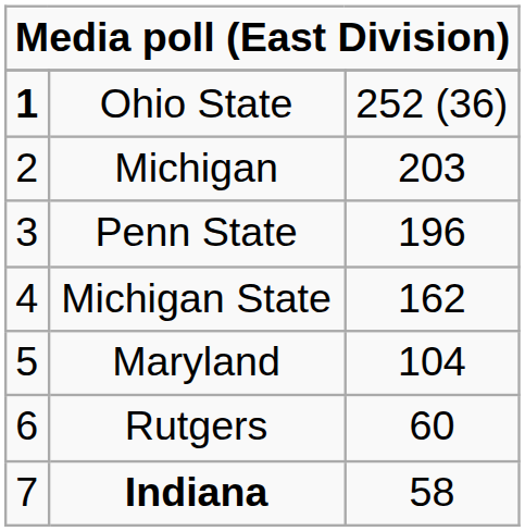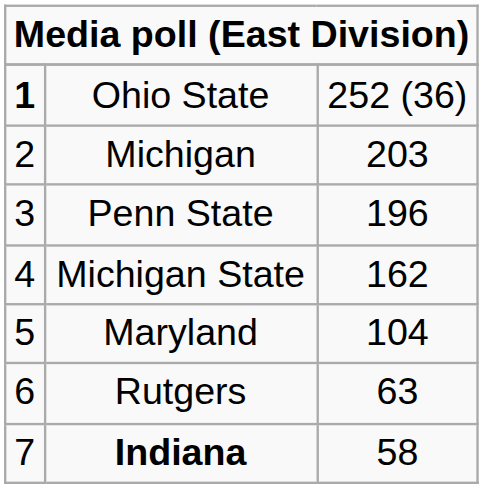Rutgers | column 3: 60 -> 63
